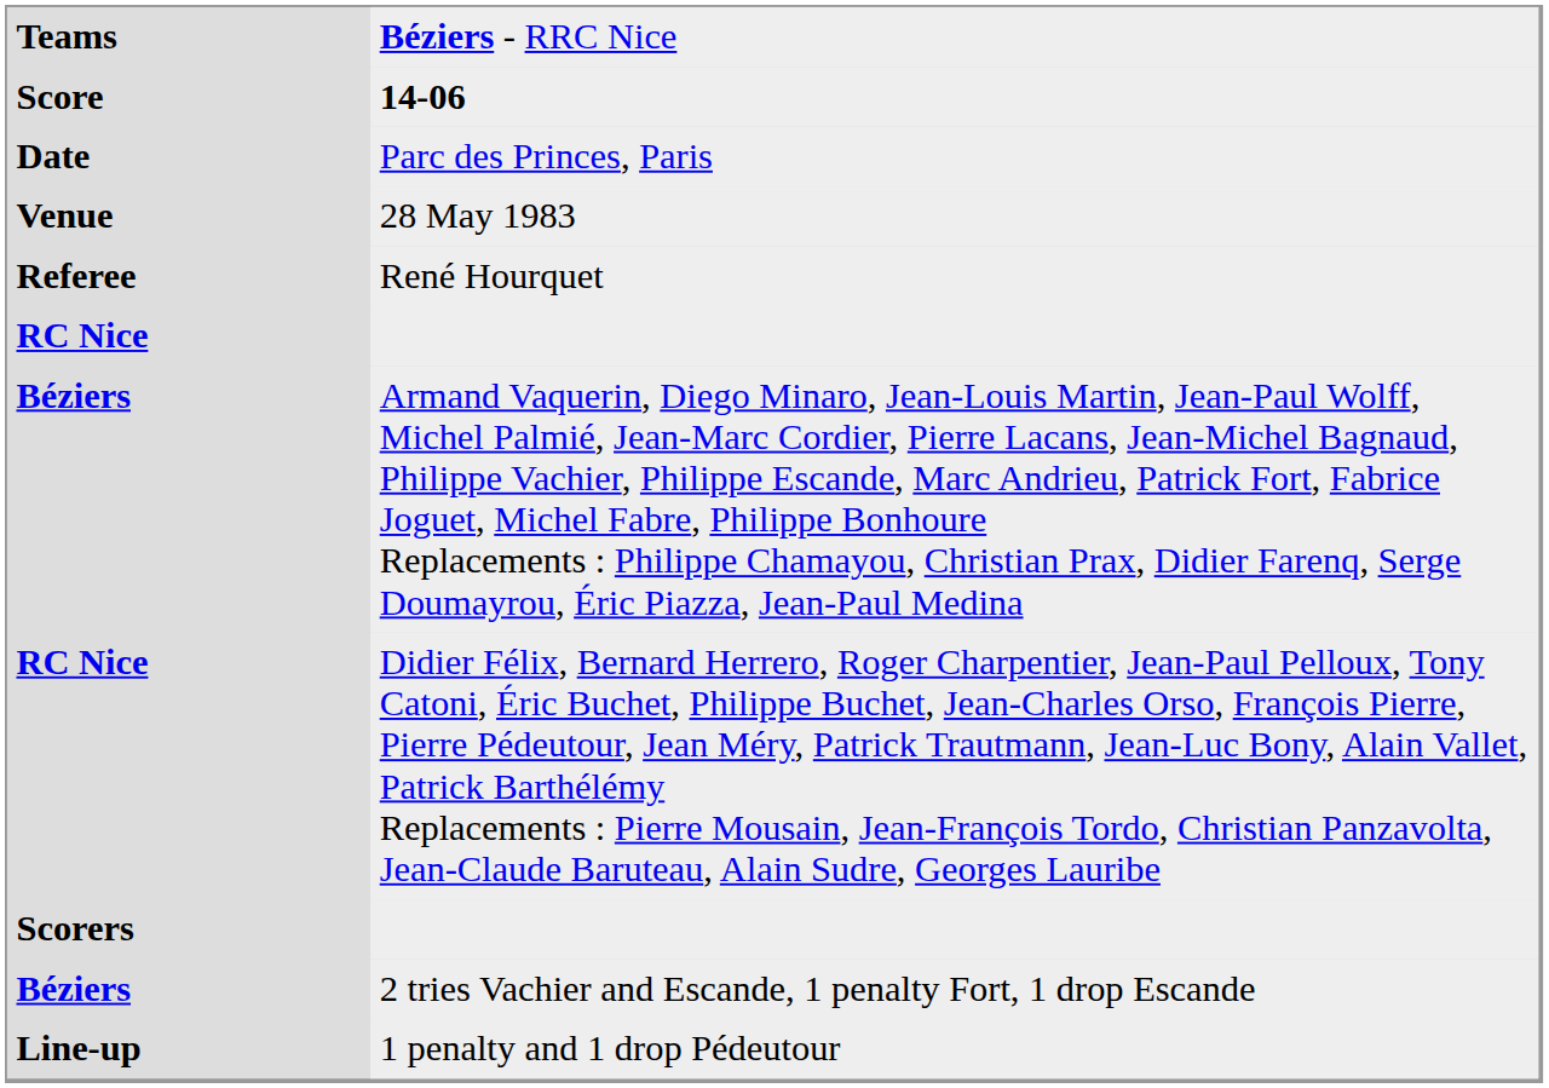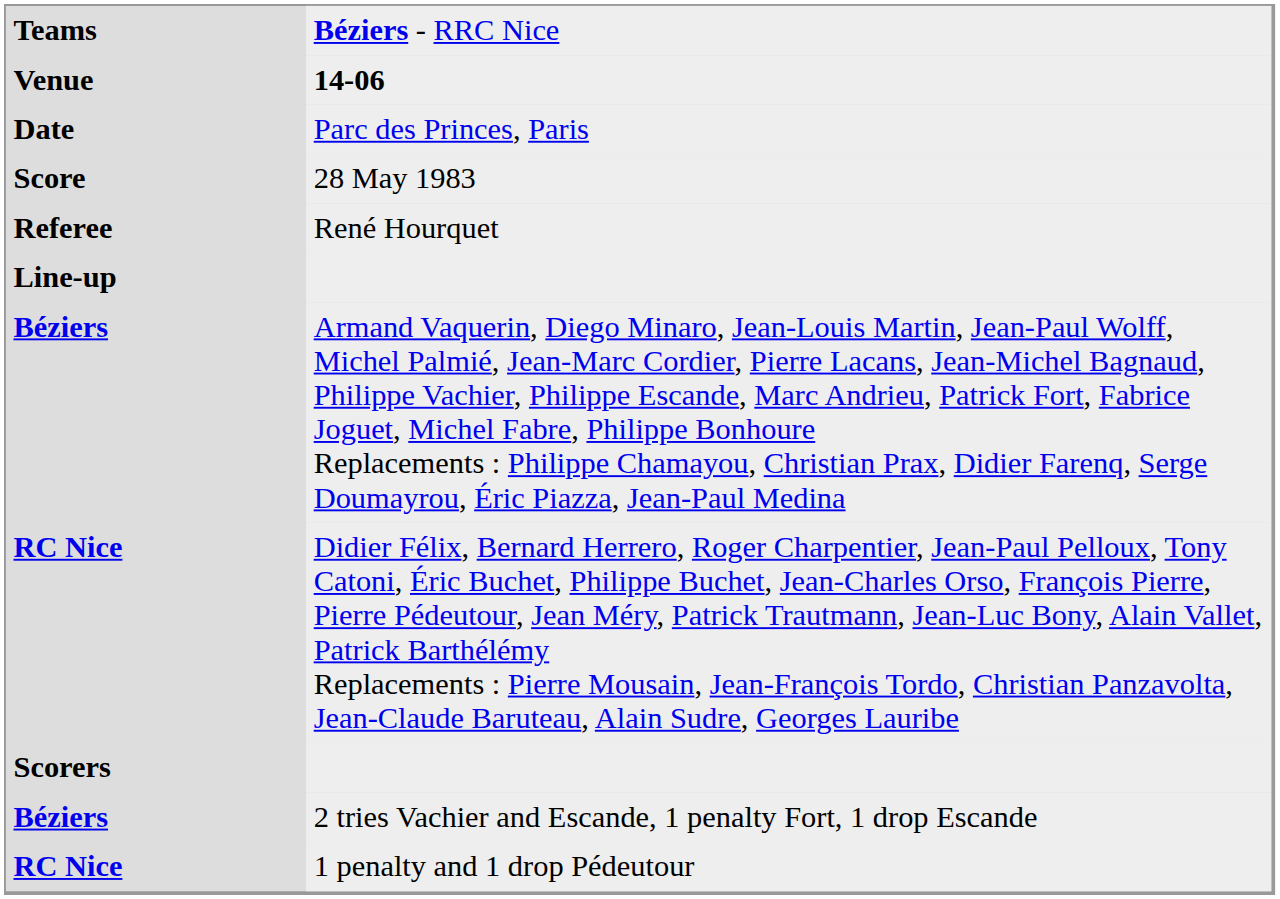row 2 | column 1: Score -> Venue
row 4 | column 1: Venue -> Score
row 6 | column 1: RC Nice -> Line-up
row 11 | column 1: Line-up -> RC Nice
